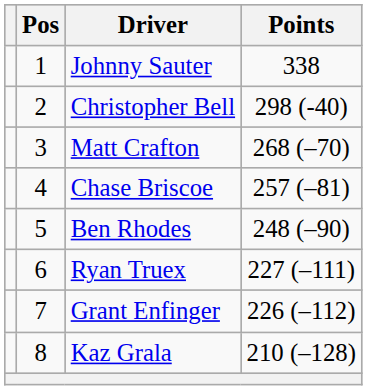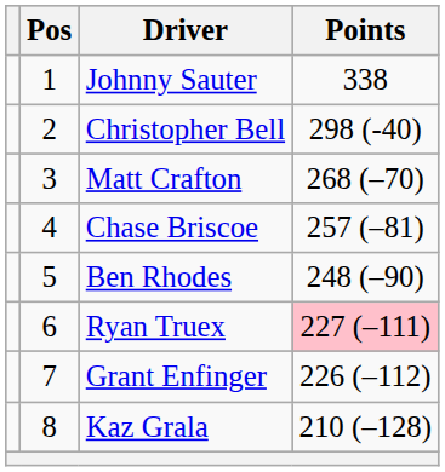Ryan Truex | Points: no background -> pink background
